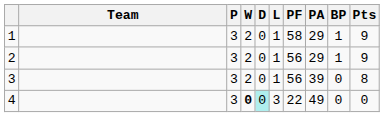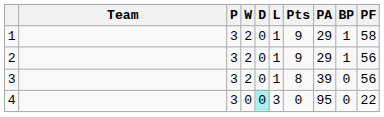columns swapped: PF <-> Pts
4 | W: bold -> normal
4 | PA: 49 -> 95
